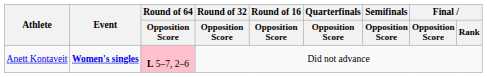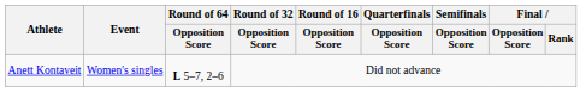Anett Kontaveit | Event: bold -> normal
Anett Kontaveit | Round of 64 / Opposition Score: pink background -> no background
